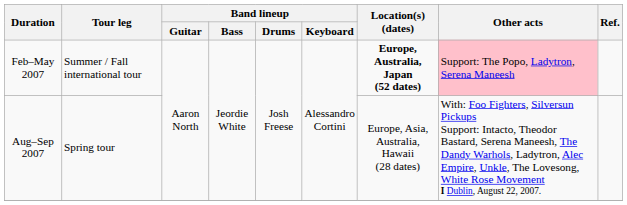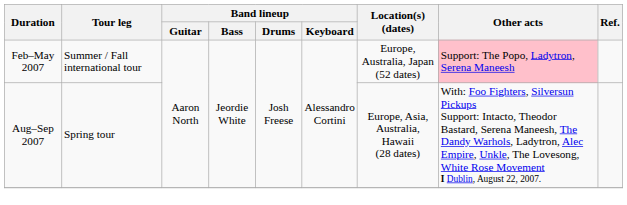Feb–May 2007 | Location(s) (dates): bold -> normal
